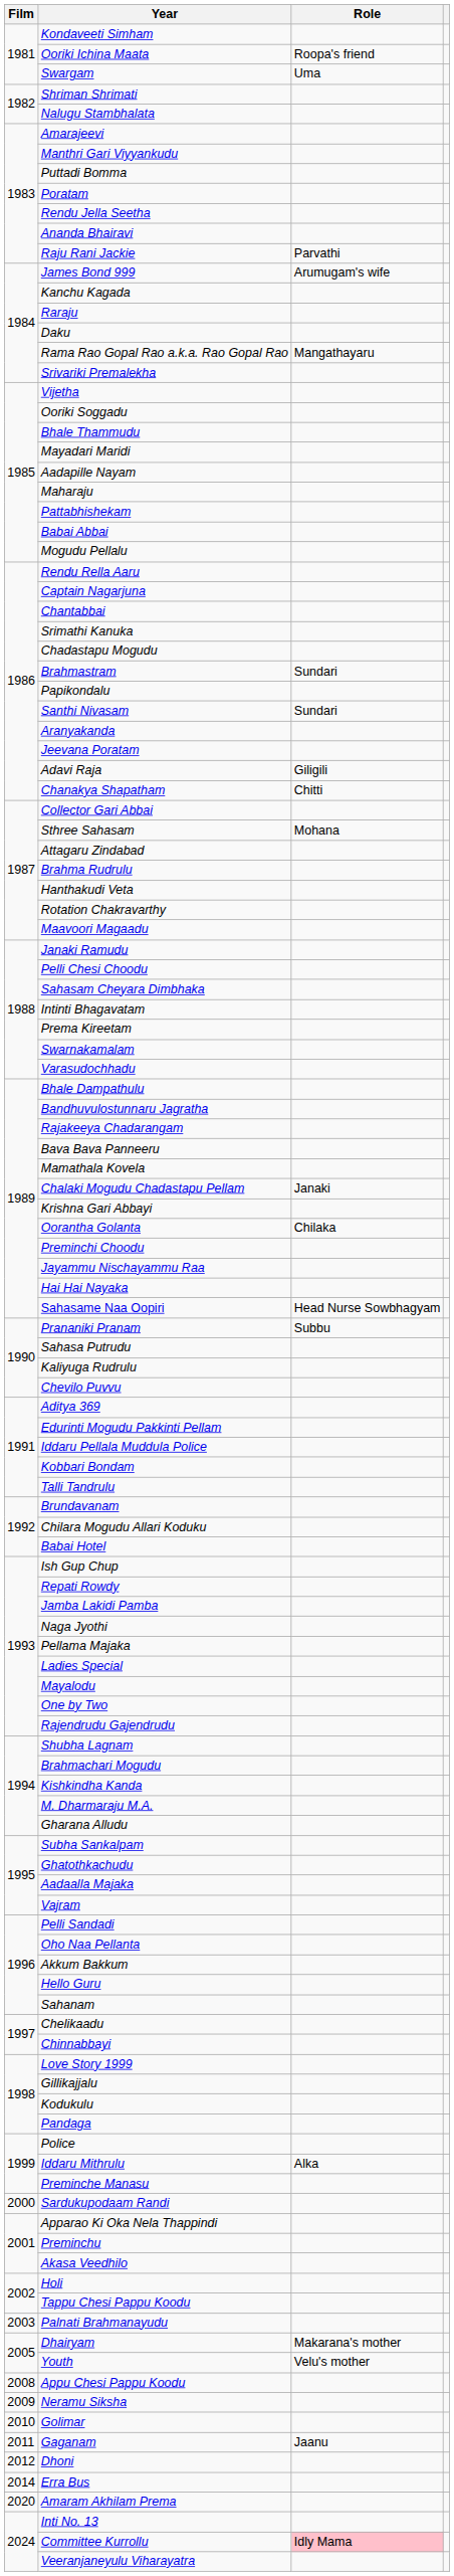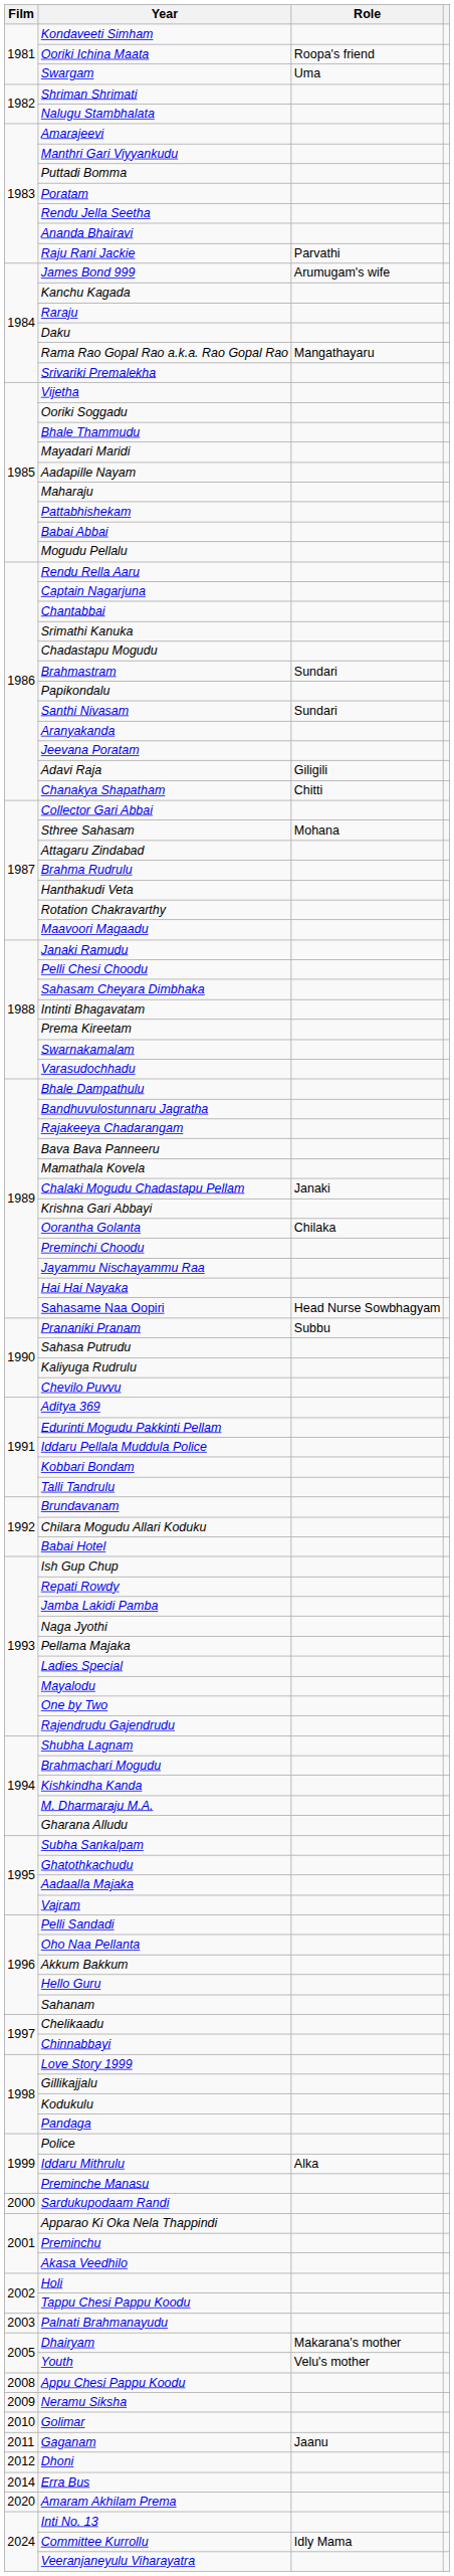Committee Kurrollu | Role: pink background -> no background
